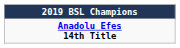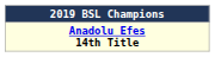row 2 | column 1: no background -> lightyellow background
